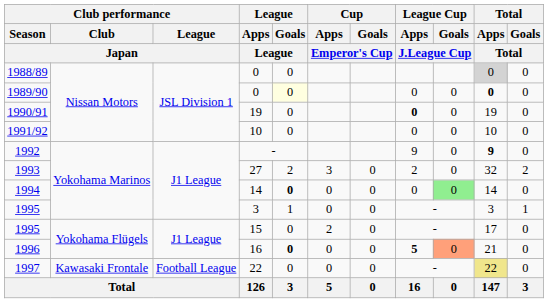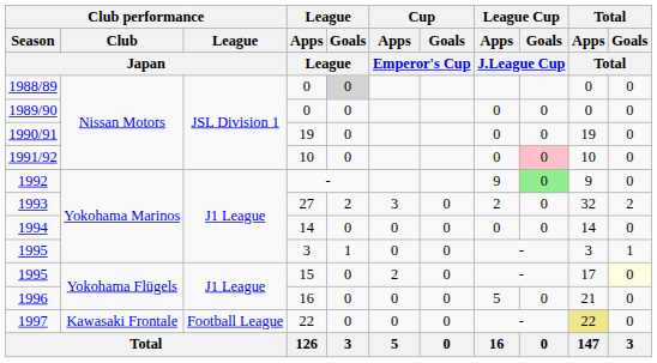1988/89 | League / Goals / League: no background -> lightgrey background
1988/89 | Total / Apps / Total: lightgrey background -> no background
1989/90 | League / Goals / League: lightyellow background -> no background
1989/90 | Total / Apps / Total: bold -> normal
1990/91 | League Cup / Apps / J.League Cup: bold -> normal
1991/92 | League Cup / Goals / J.League Cup: no background -> pink background
1992 | League Cup / Goals / J.League Cup: no background -> lightgreen background
1992 | Total / Apps / Total: bold -> normal
1994 | League / Goals / League: bold -> normal
1994 | League Cup / Goals / J.League Cup: lightgreen background -> no background
1995 / 15 | Total / Goals / Total: no background -> lightyellow background
1996 | League / Goals / League: bold -> normal
1996 | League Cup / Apps / J.League Cup: bold -> normal
1996 | League Cup / Goals / J.League Cup: lightsalmon background -> no background
